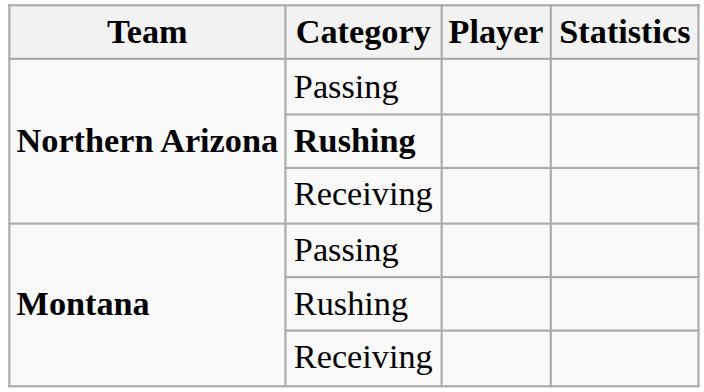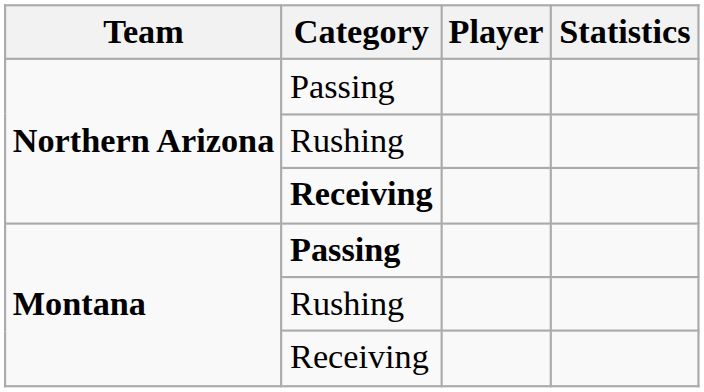Northern Arizona / Rushing | Category: bold -> normal
Northern Arizona / Receiving | Category: normal -> bold
Montana / Passing | Category: normal -> bold
